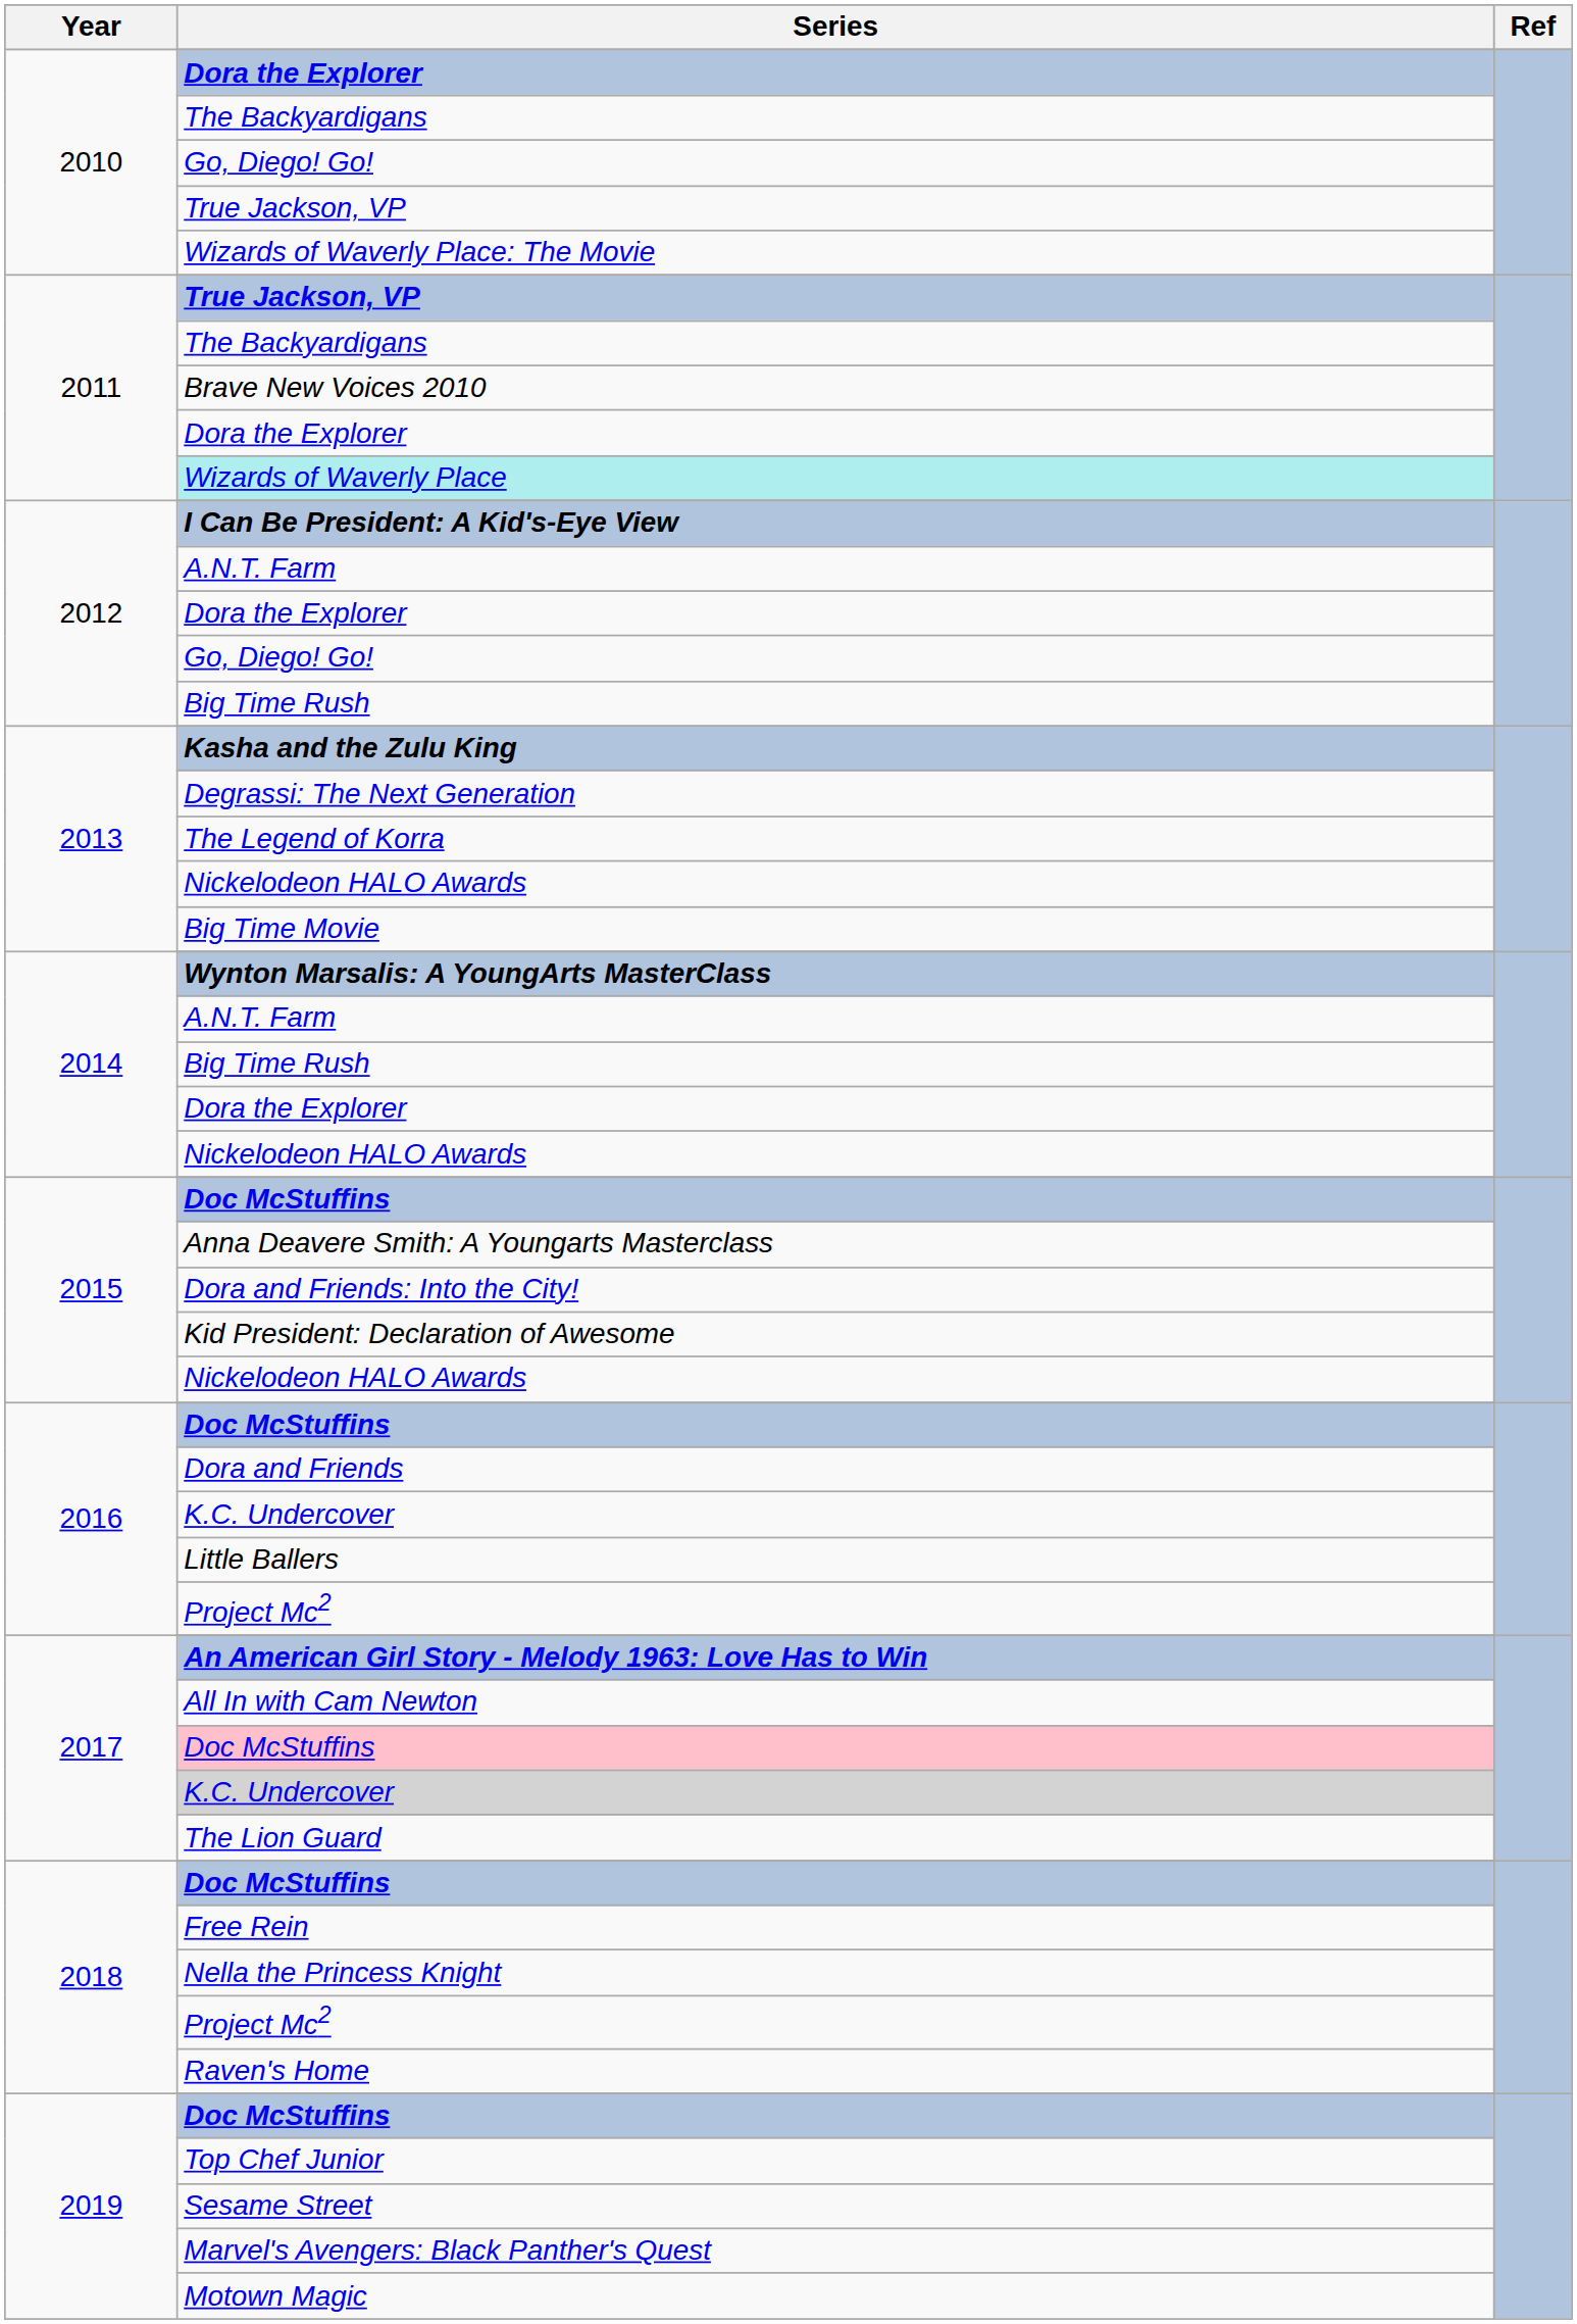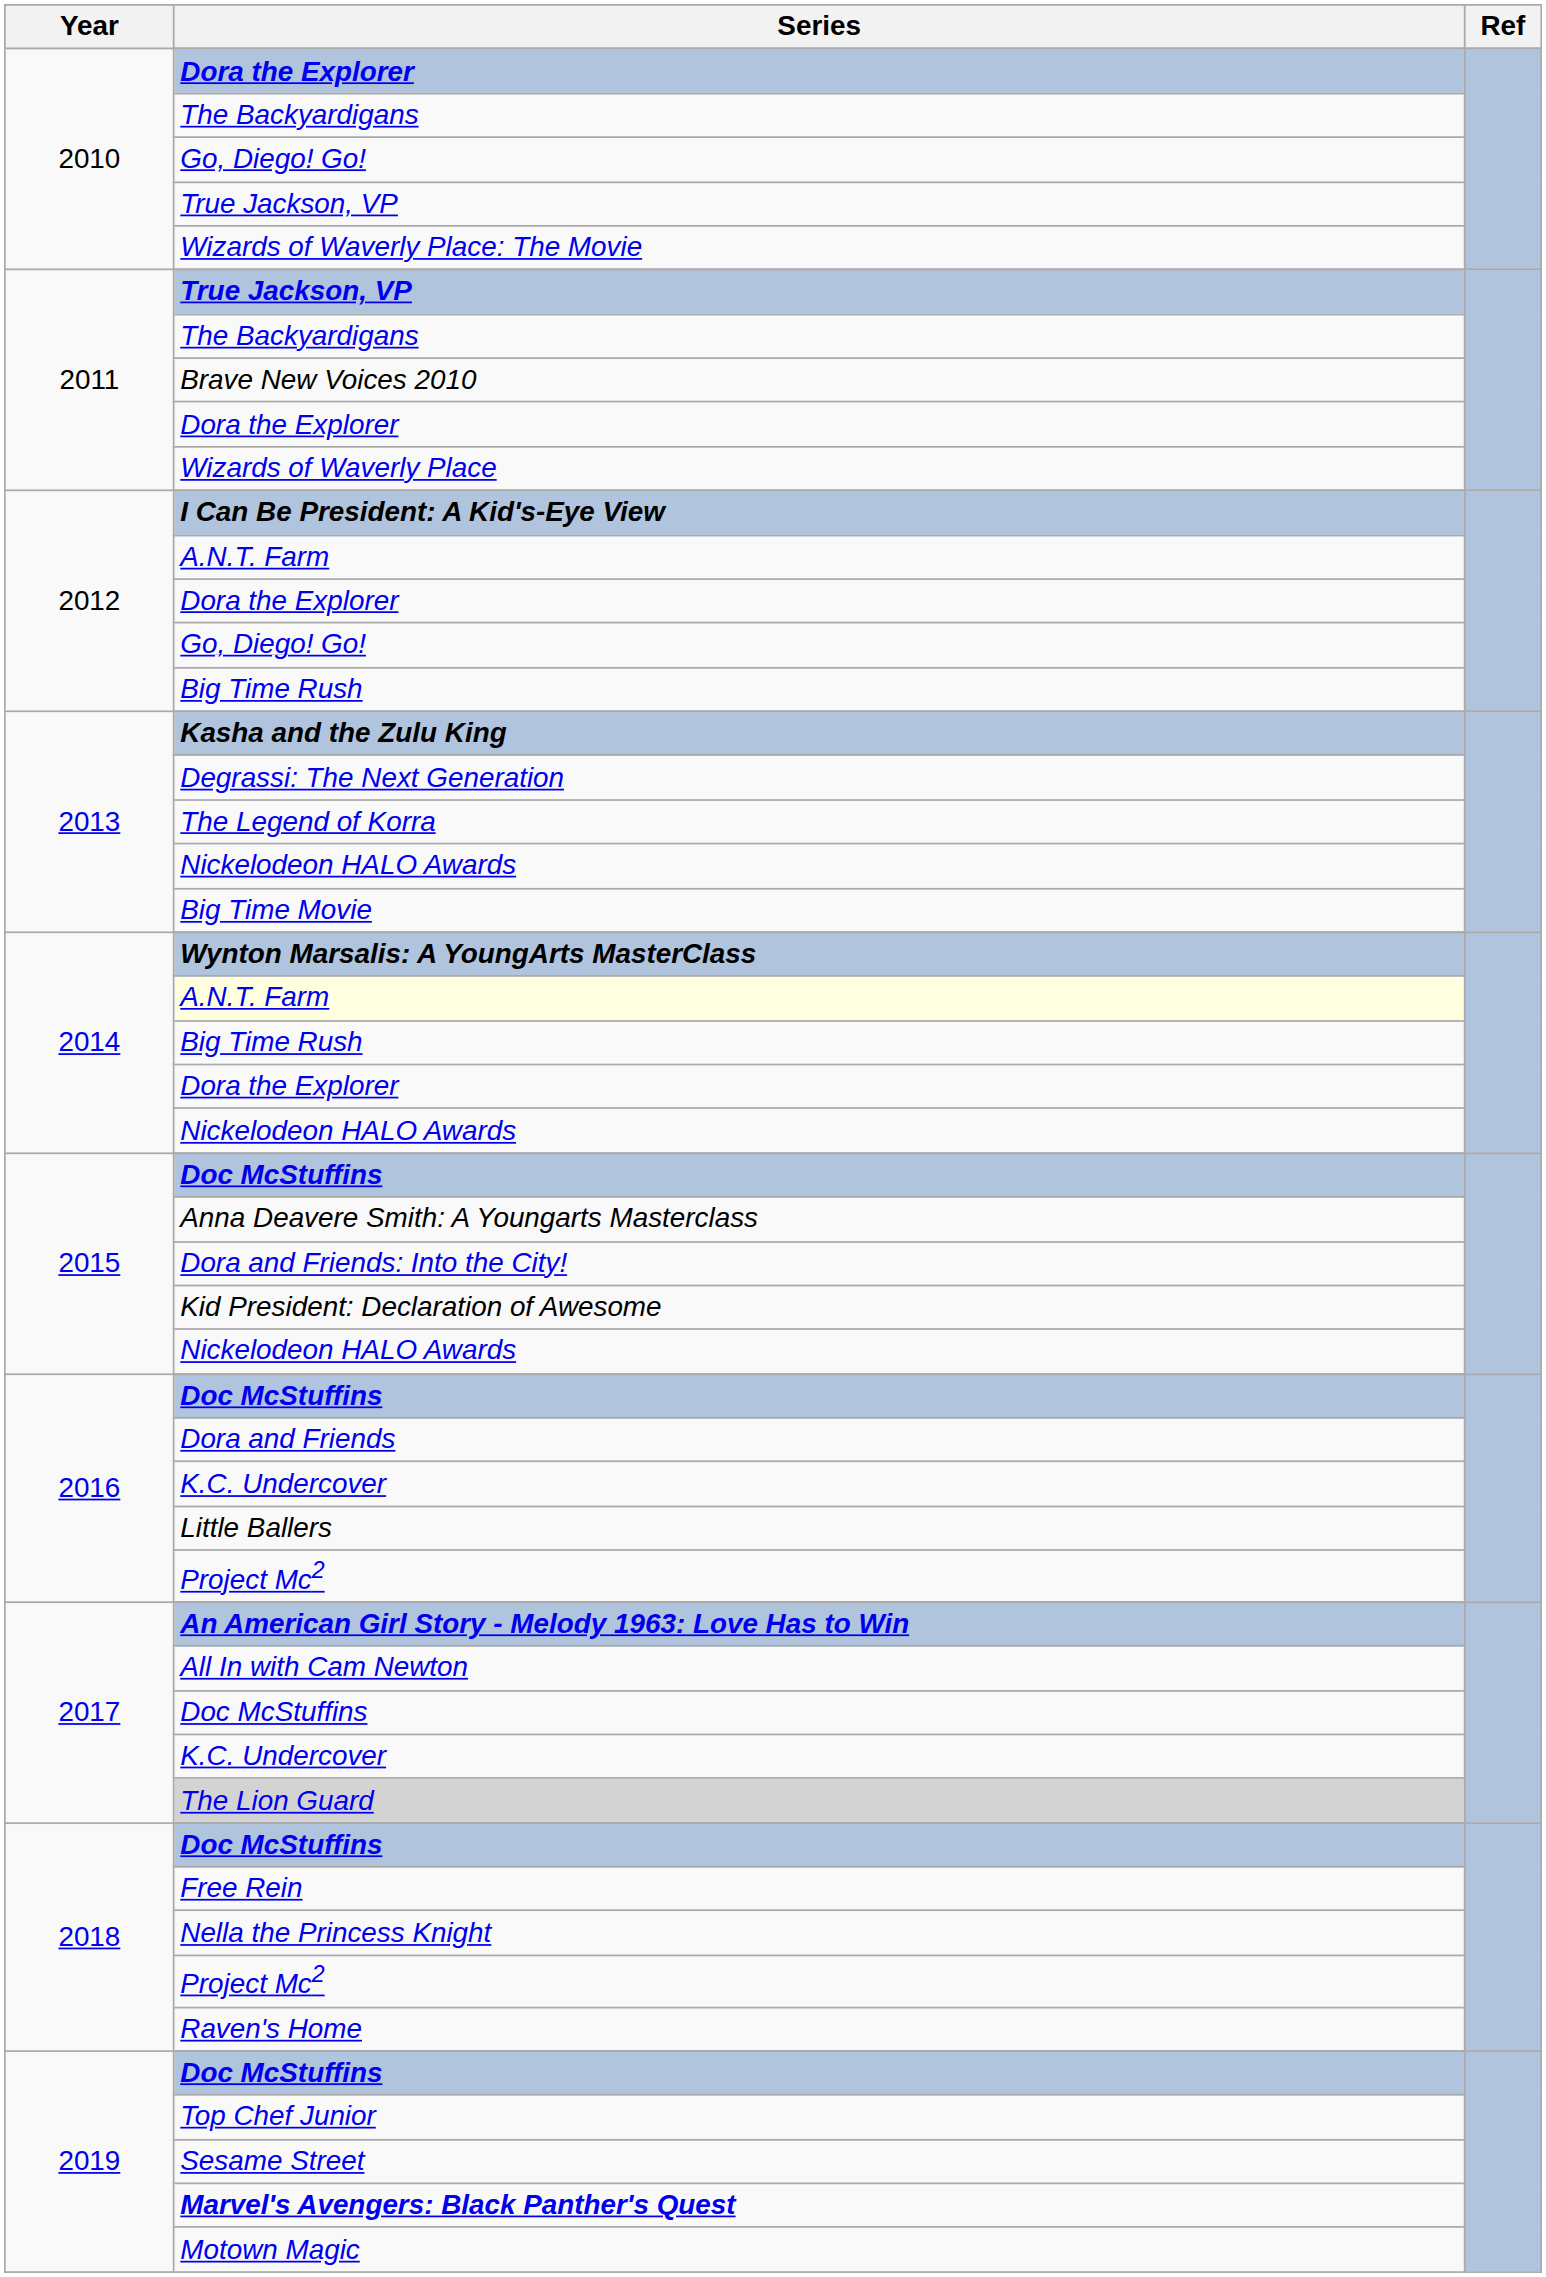Wizards of Waverly Place | Series: paleturquoise background -> no background
2014 / A.N.T. Farm | Series: no background -> lightyellow background
2017 / Doc McStuffins | Series: pink background -> no background
2017 / K.C. Undercover | Series: lightgrey background -> no background
The Lion Guard | Series: no background -> lightgrey background
Marvel's Avengers: Black Panther's Quest | Series: normal -> bold
